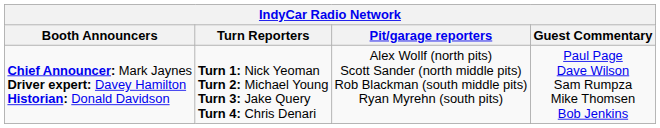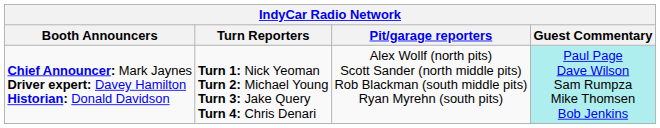row 3 | Guest Commentary: no background -> paleturquoise background
